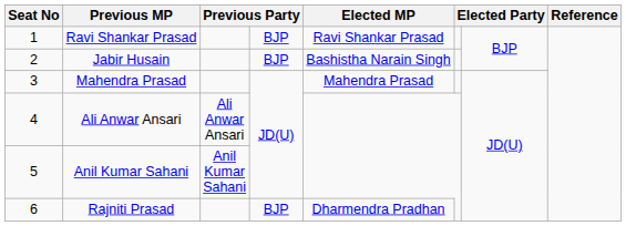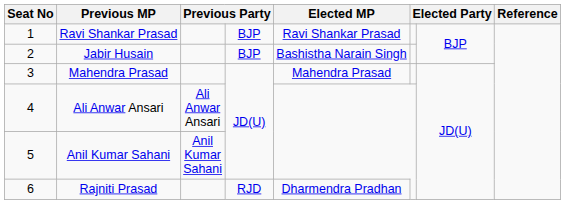Rajniti Prasad | column 4: BJP -> RJD
